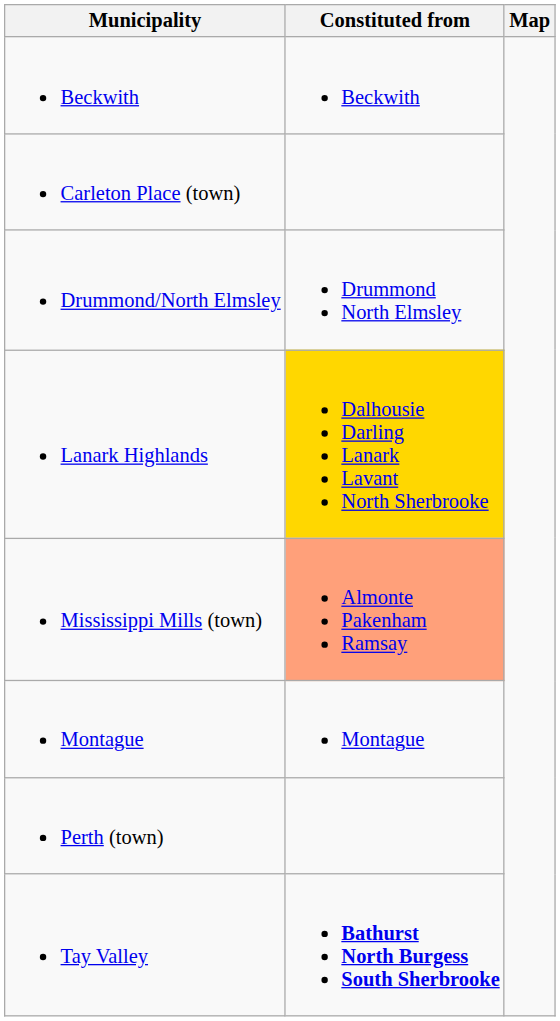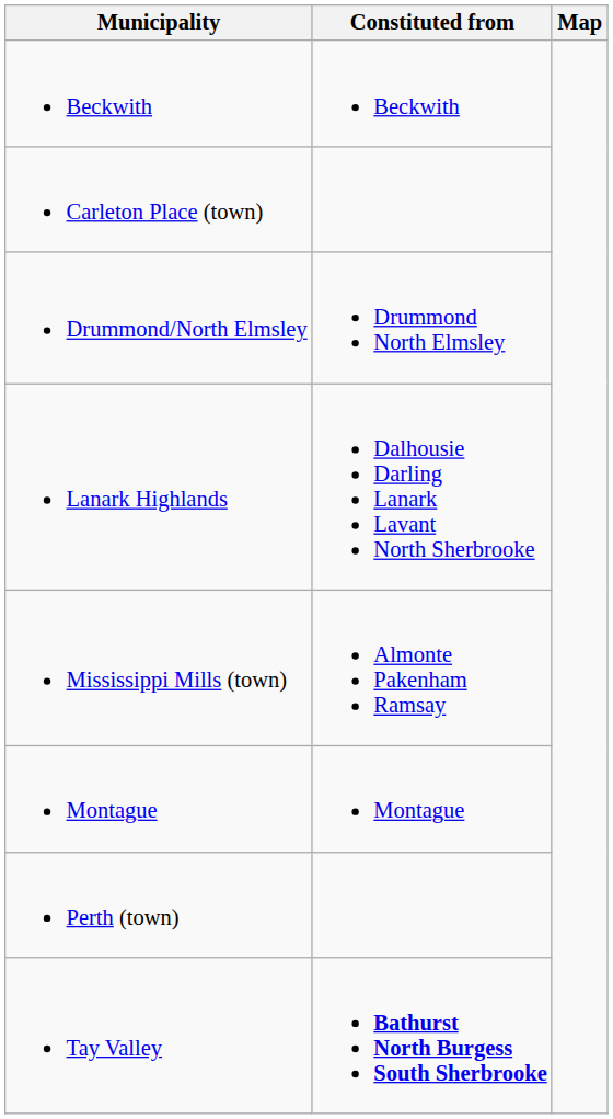Lanark Highlands | Constituted from: gold background -> no background
Mississippi Mills (town) | Constituted from: lightsalmon background -> no background
